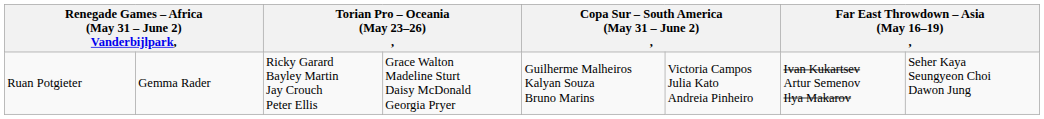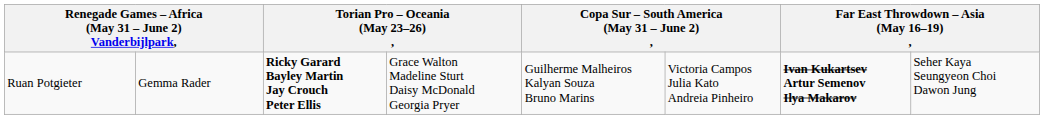Ruan Potgieter | column 3: normal -> bold
Ruan Potgieter | column 7: normal -> bold
